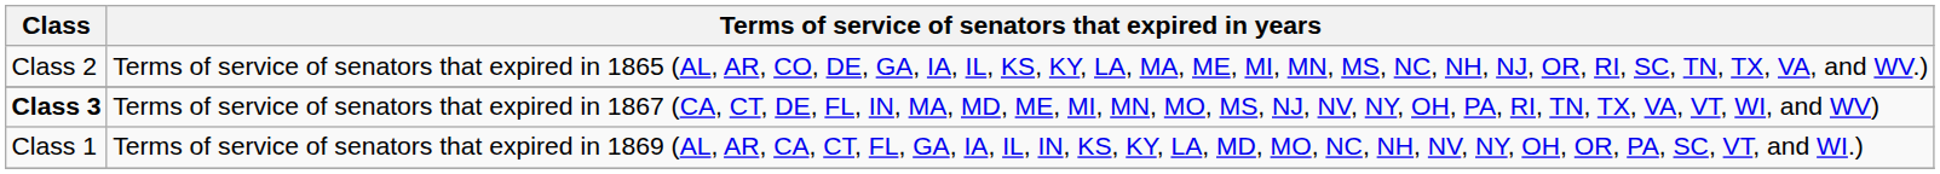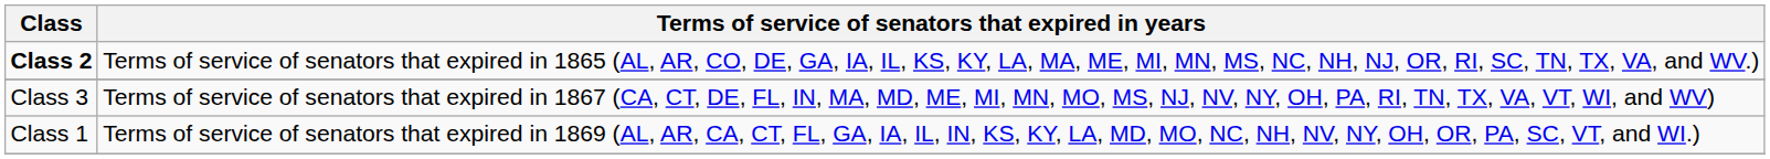Class 2 | Class: normal -> bold
Class 3 | Class: bold -> normal
